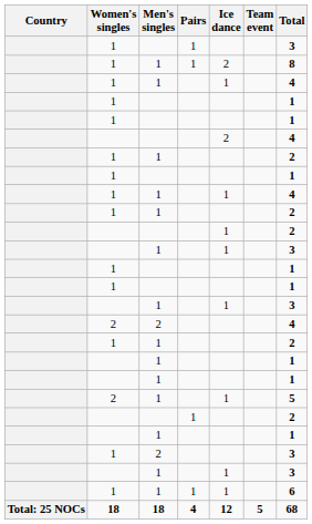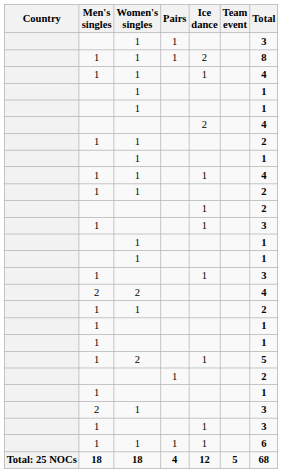columns swapped: Men's singles <-> Women's singles
